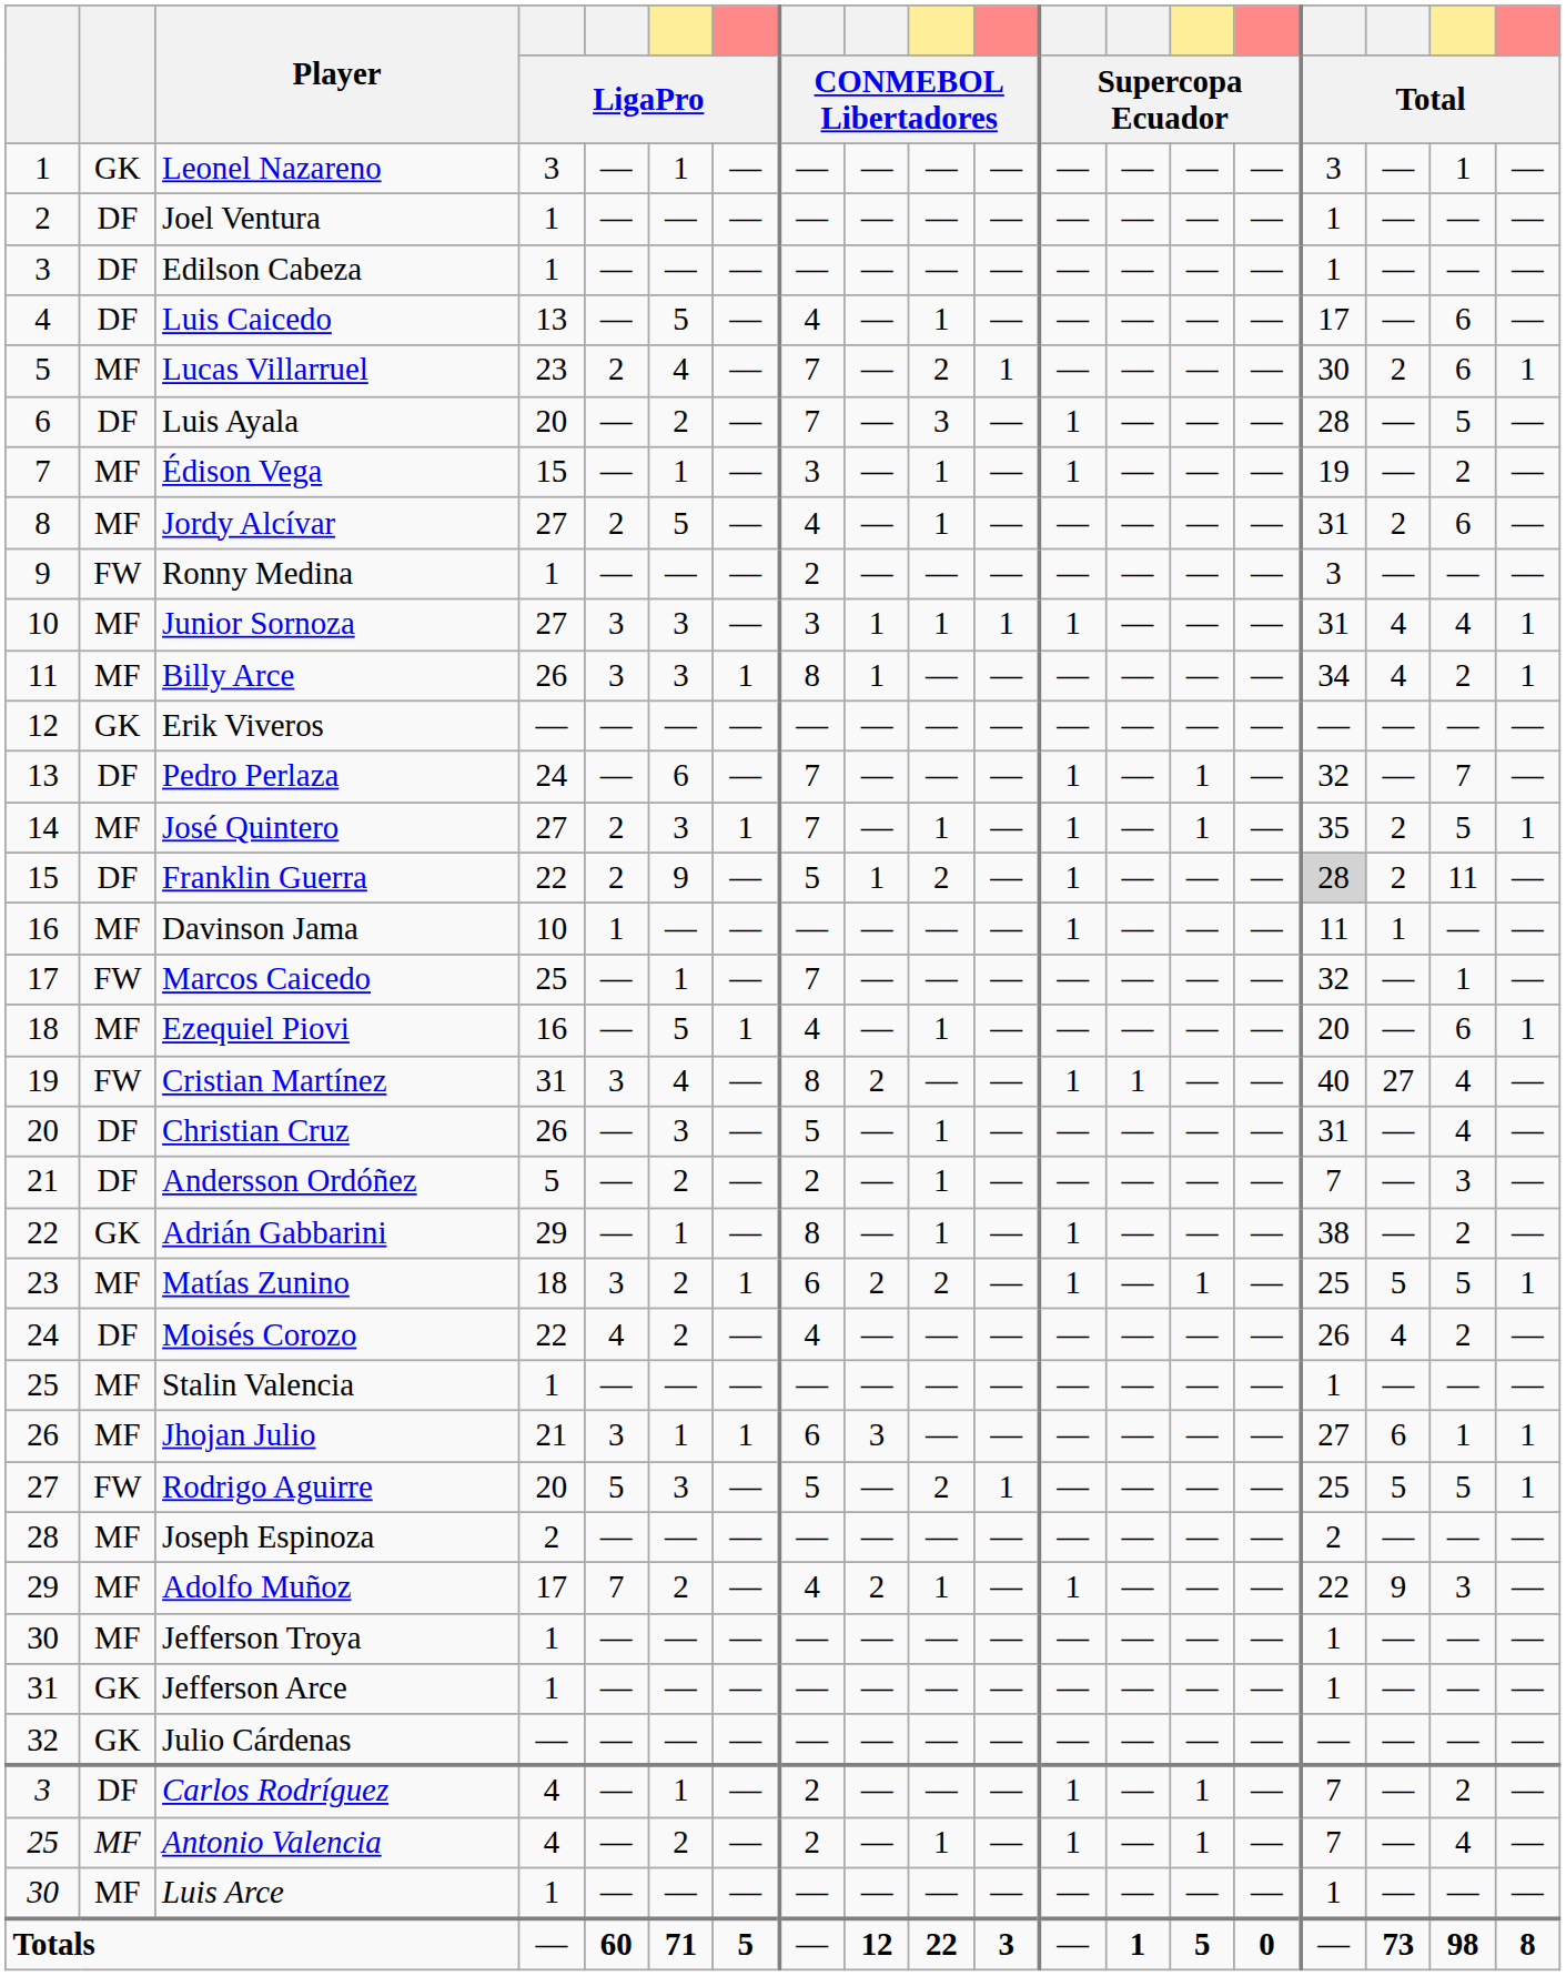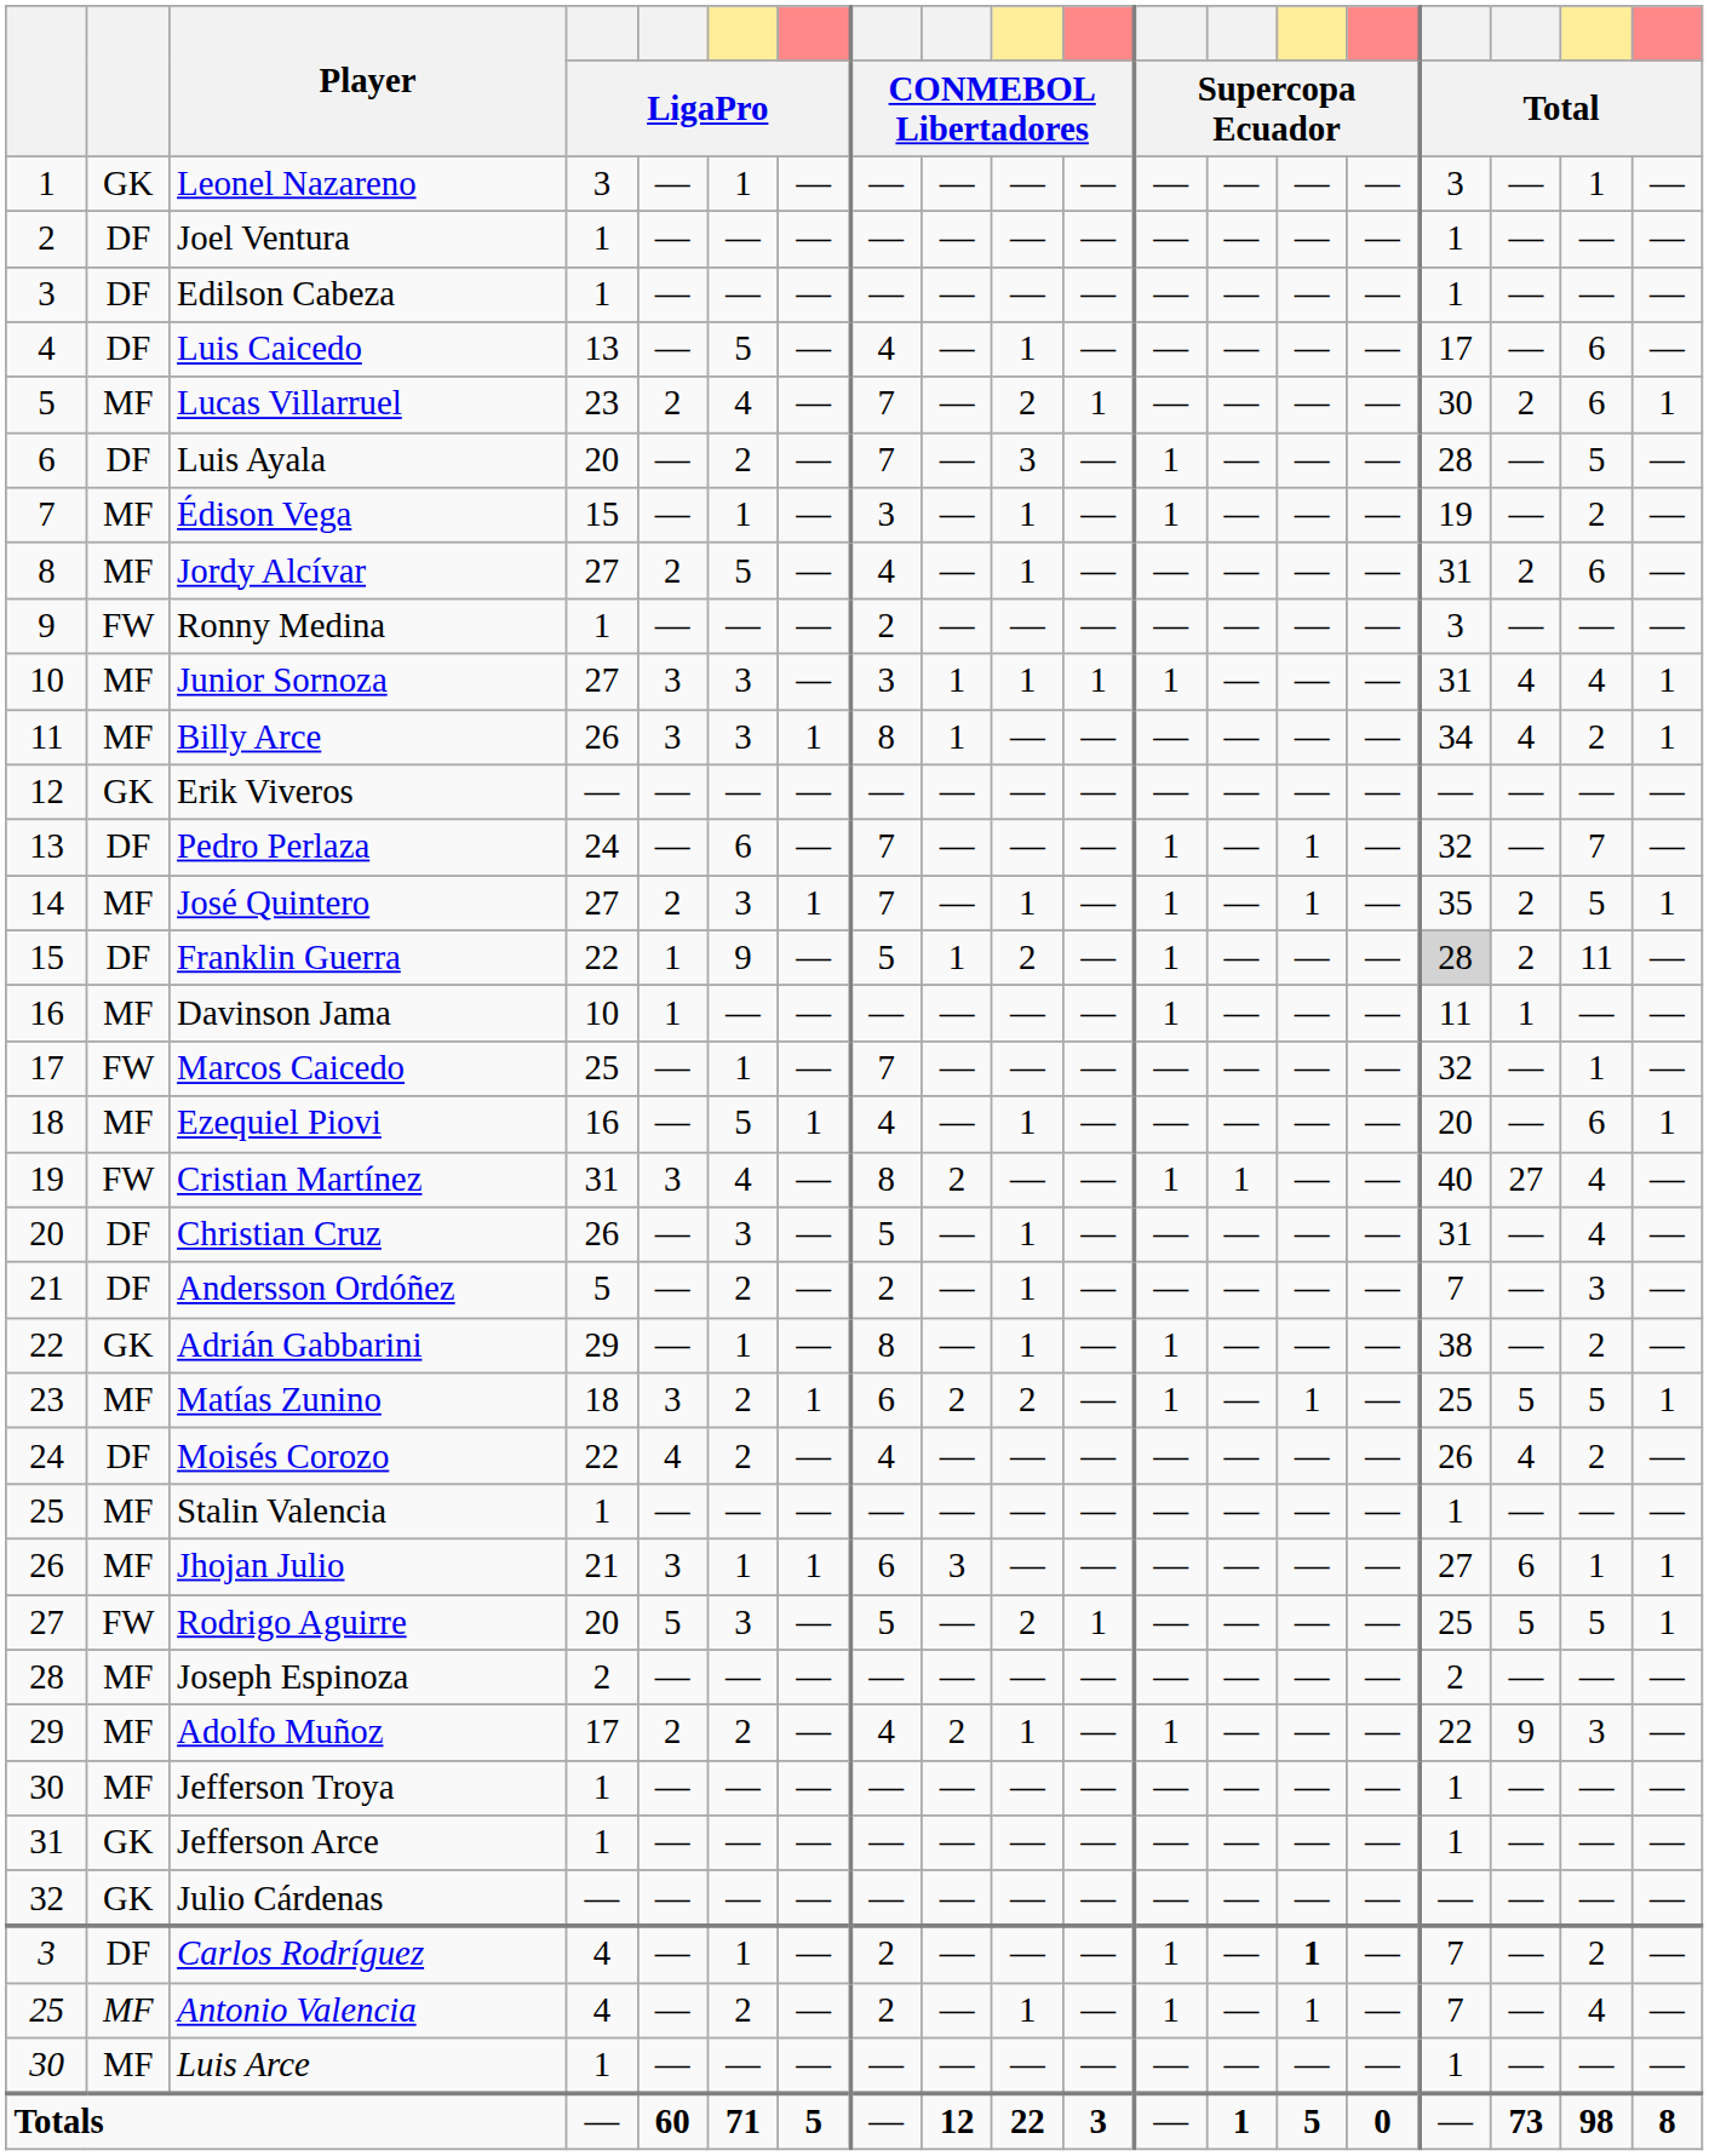Franklin Guerra | column 5: 2 -> 1
Adolfo Muñoz | column 5: 7 -> 2
Carlos Rodríguez | column 14: normal -> bold
